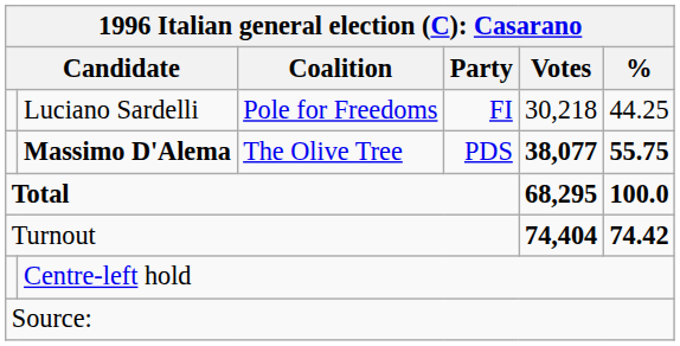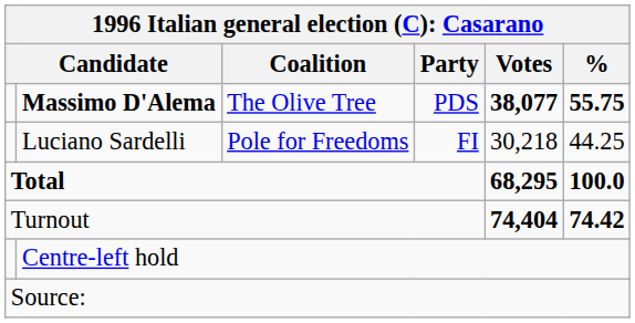rows swapped: Massimo D'Alema <-> Luciano Sardelli
